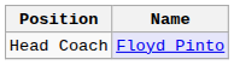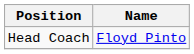Head Coach | Name: lavender background -> no background
